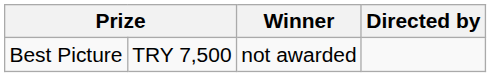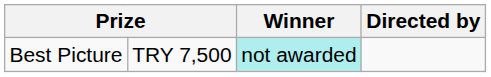Best Picture | Winner: no background -> paleturquoise background
